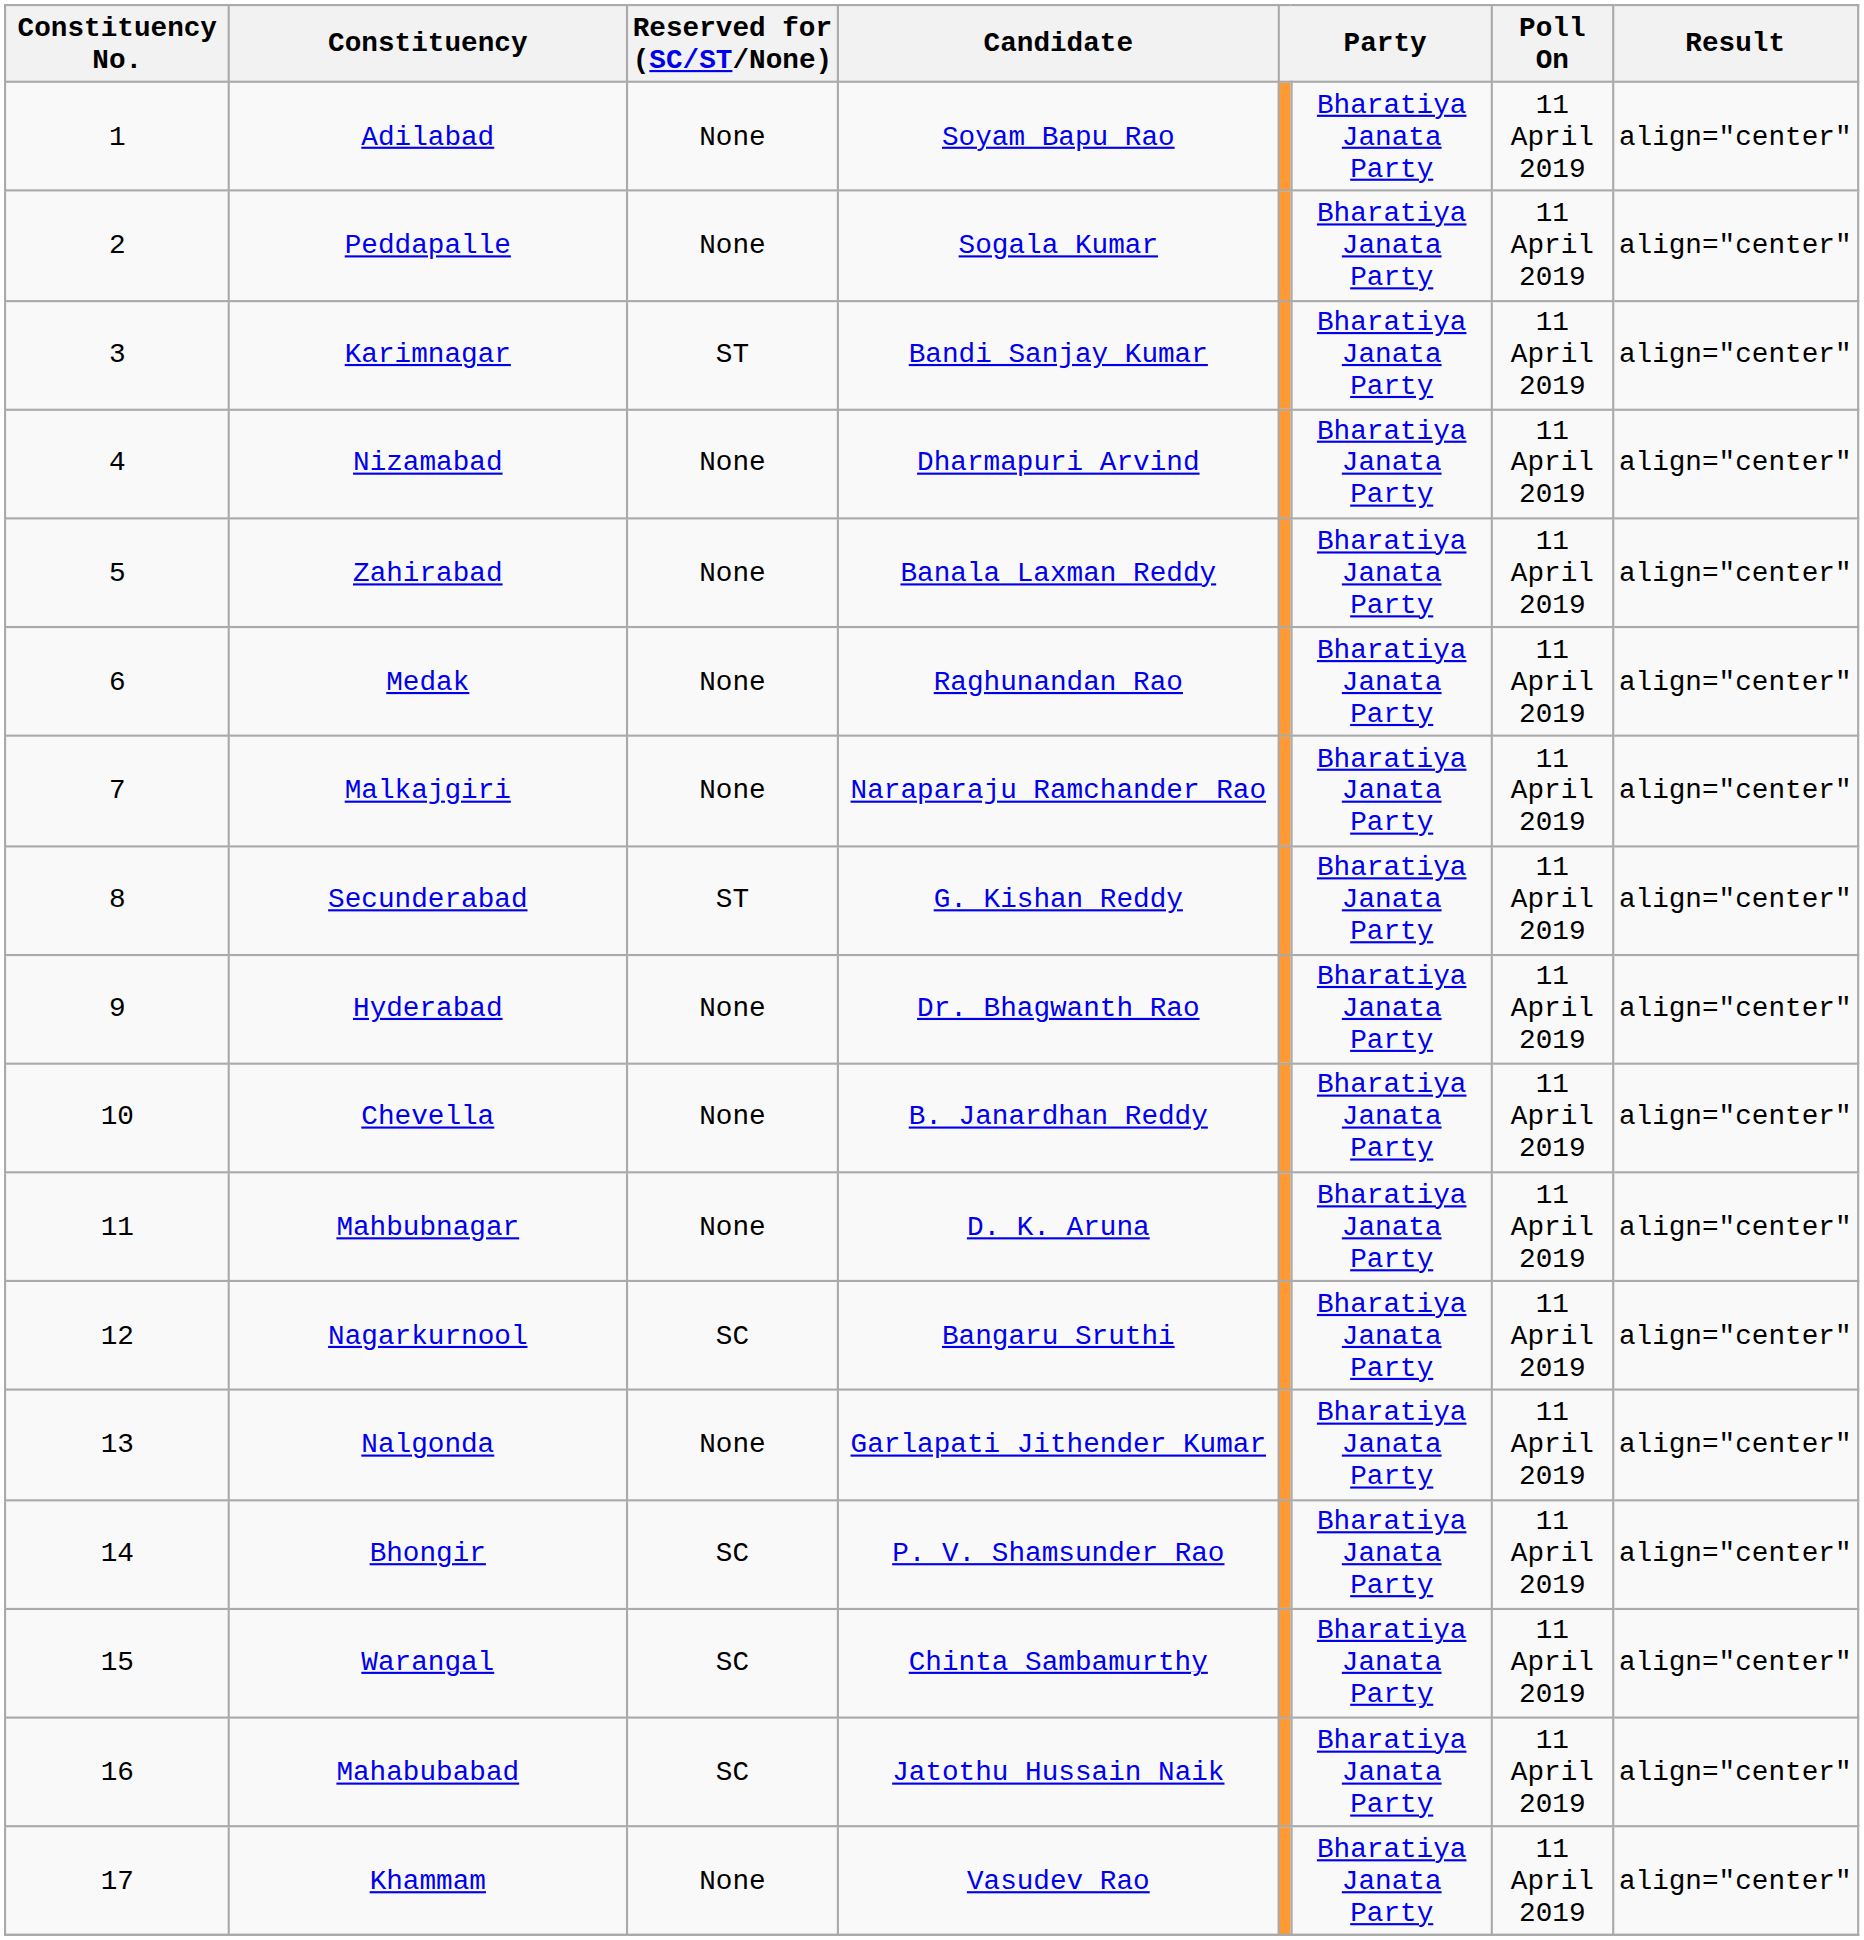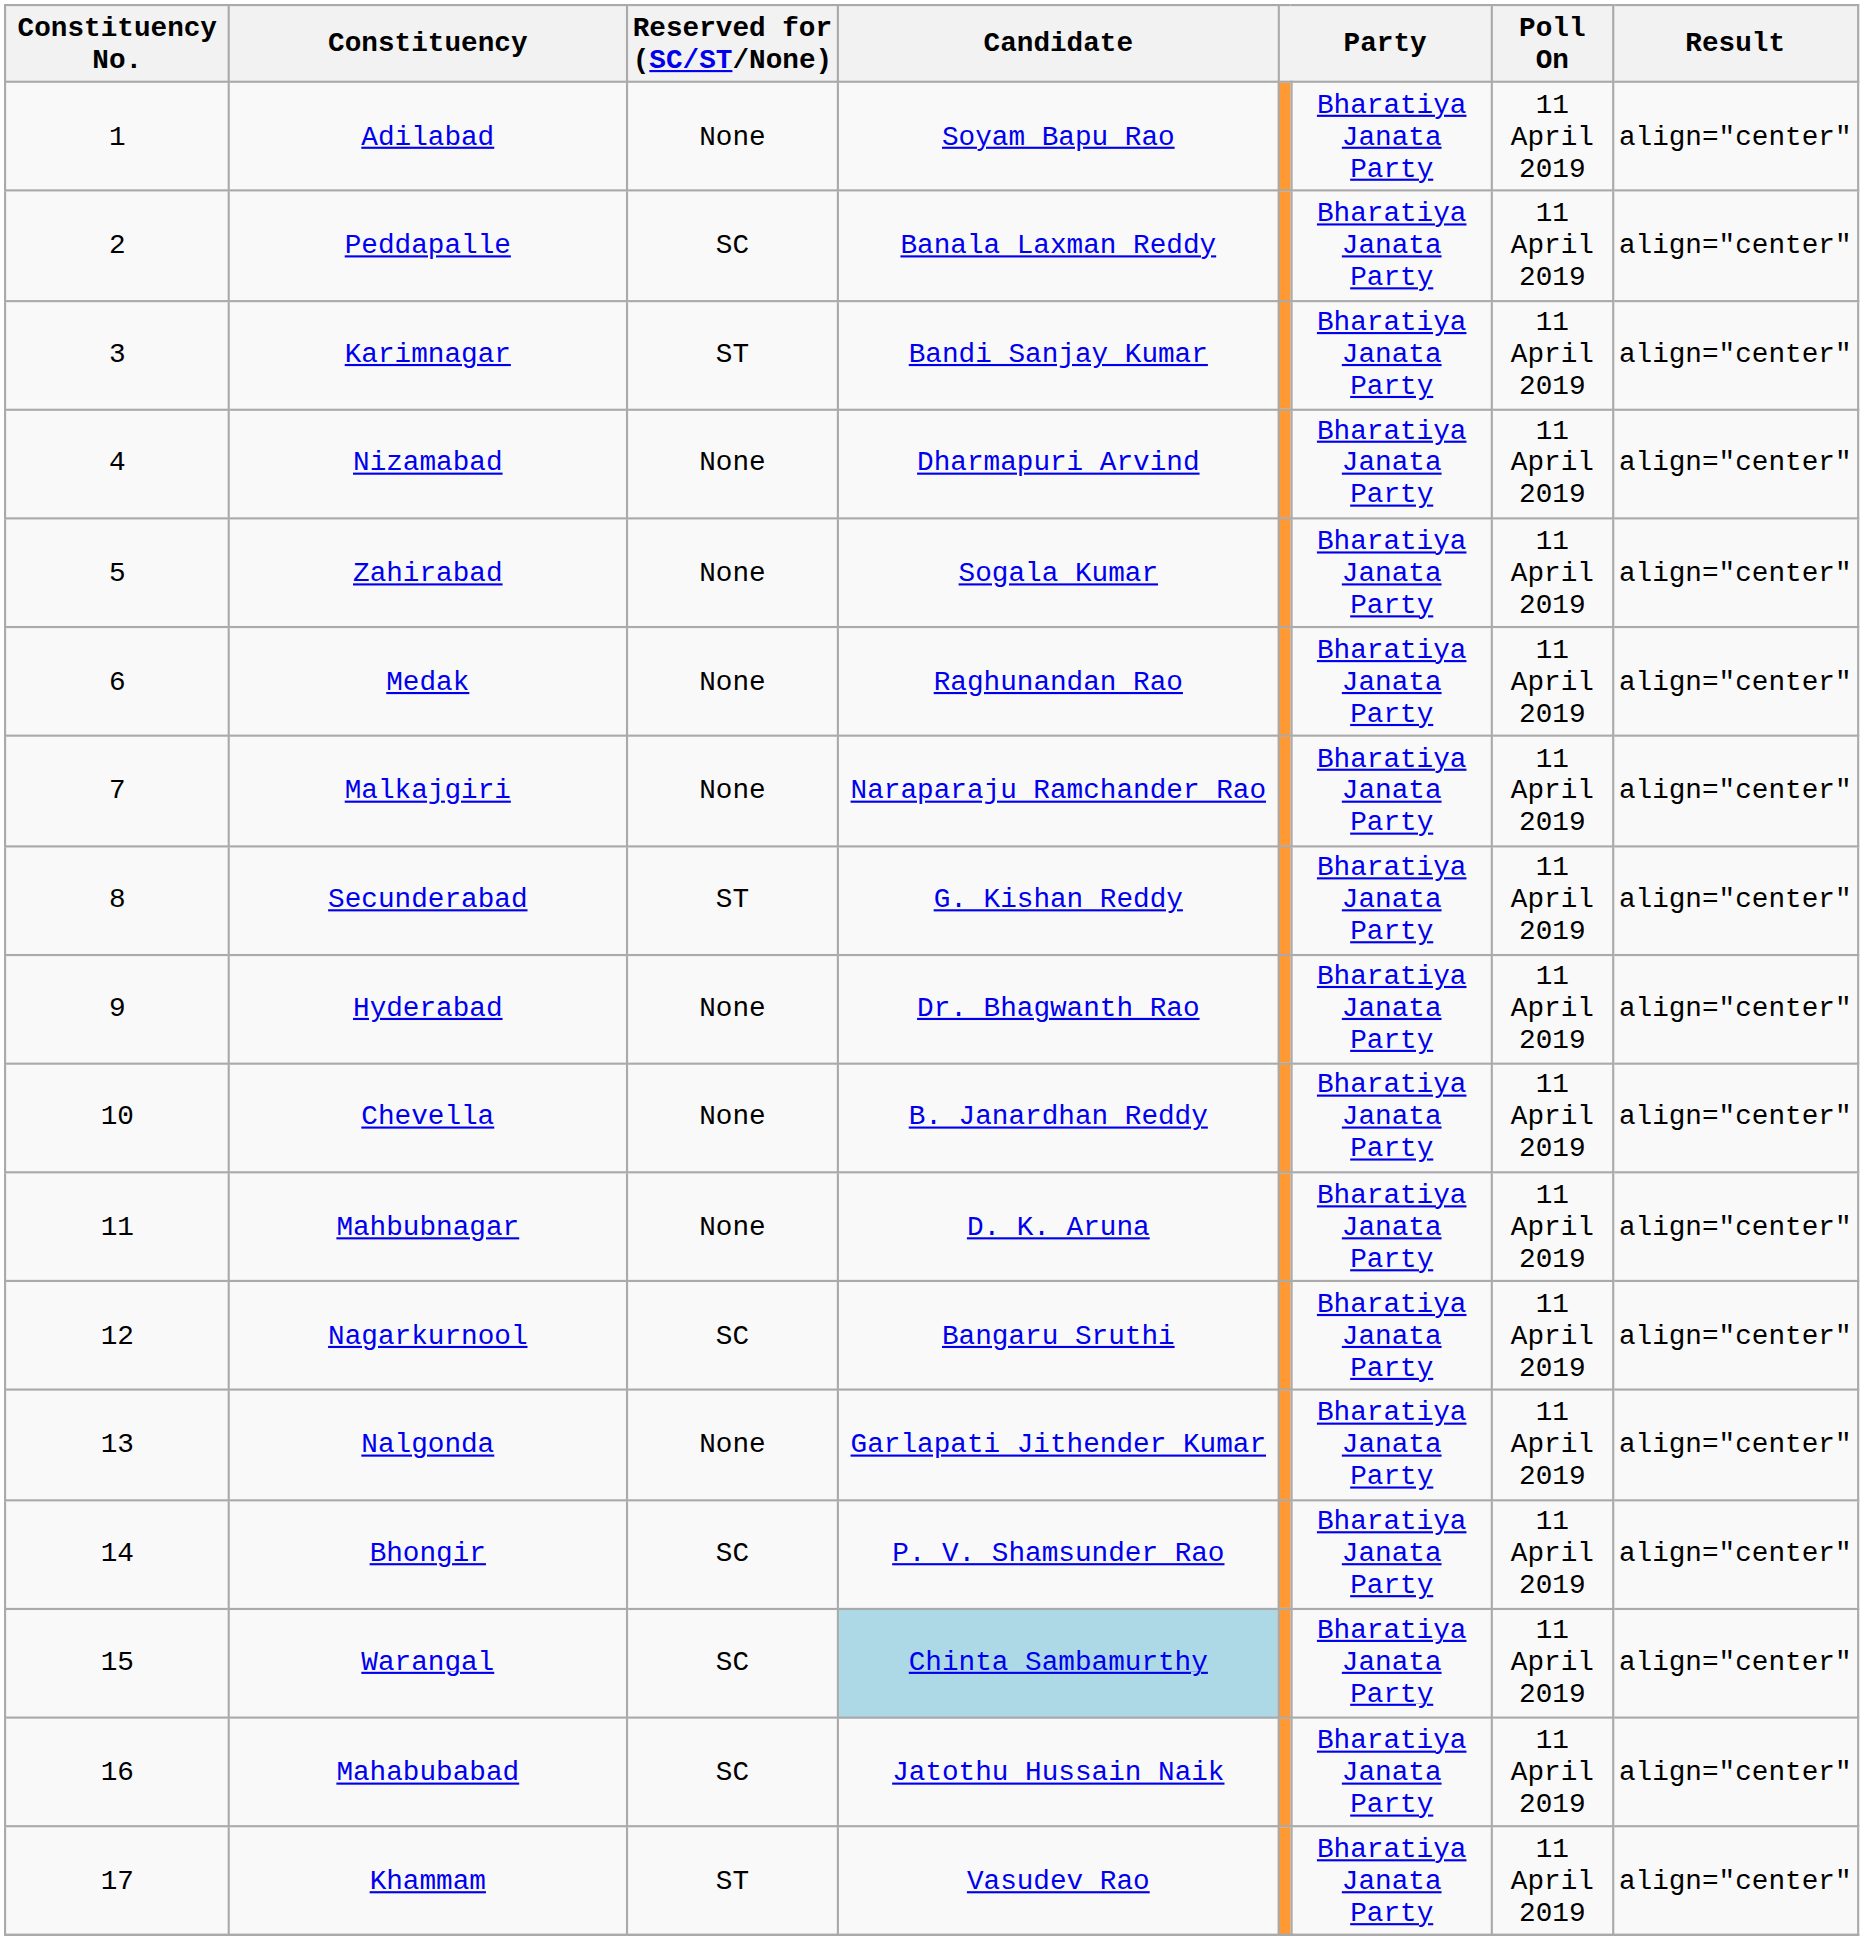Peddapalle | Reserved for (SC/ST/None): None -> SC
Peddapalle | Candidate: Sogala Kumar -> Banala Laxman Reddy
Zahirabad | Candidate: Banala Laxman Reddy -> Sogala Kumar
Warangal | Candidate: no background -> lightblue background
Khammam | Reserved for (SC/ST/None): None -> ST
